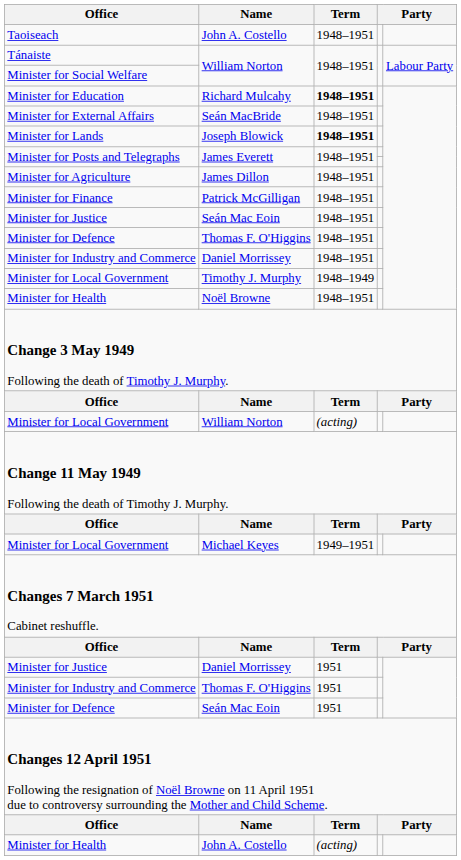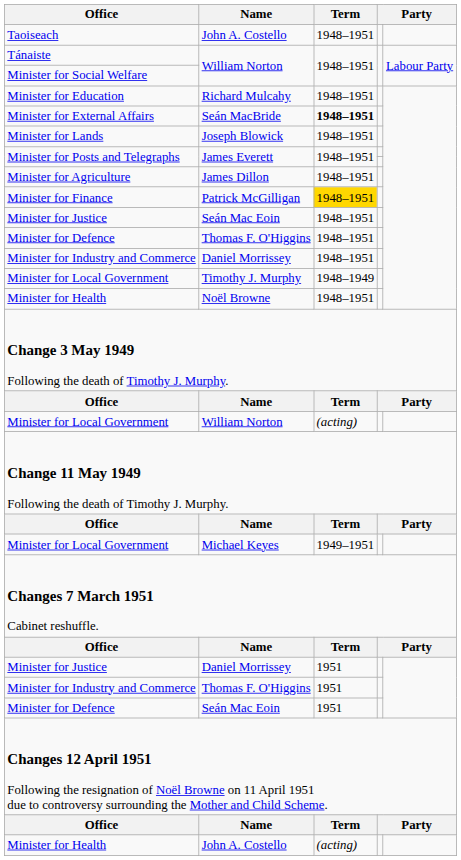Minister for Education | Term: bold -> normal
Minister for External Affairs | Term: normal -> bold
Minister for Lands | Term: bold -> normal
Minister for Finance | Term: no background -> gold background
